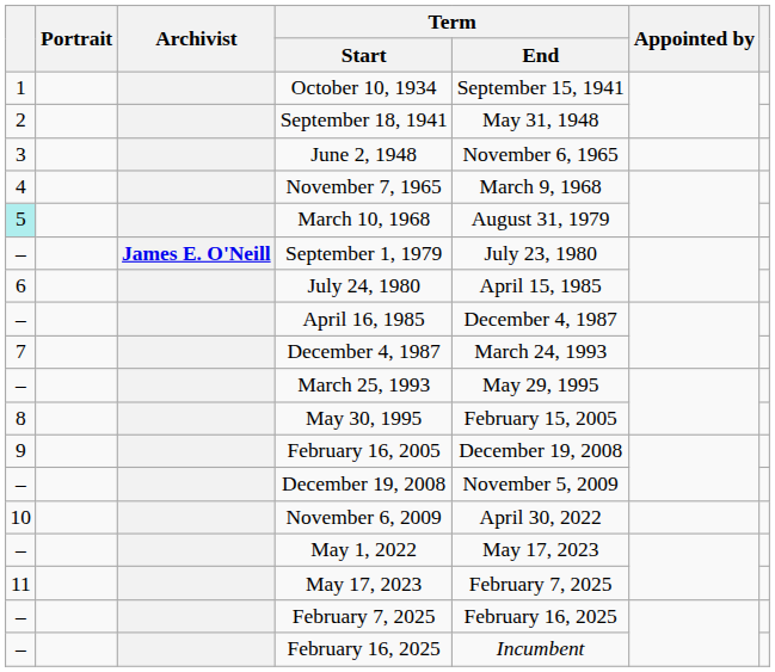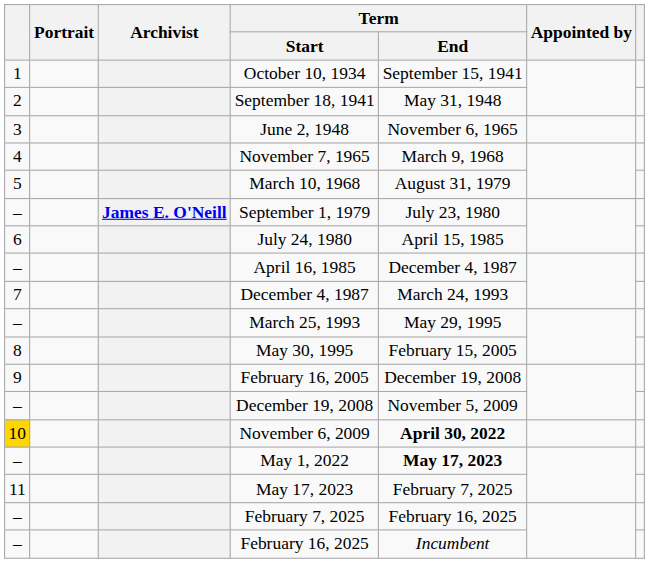March 10, 1968 | column 1: paleturquoise background -> no background
November 6, 2009 | column 1: no background -> gold background
November 6, 2009 | Term / End: normal -> bold
May 1, 2022 | Term / End: normal -> bold
